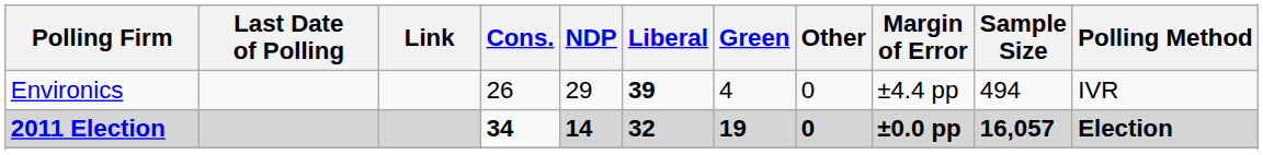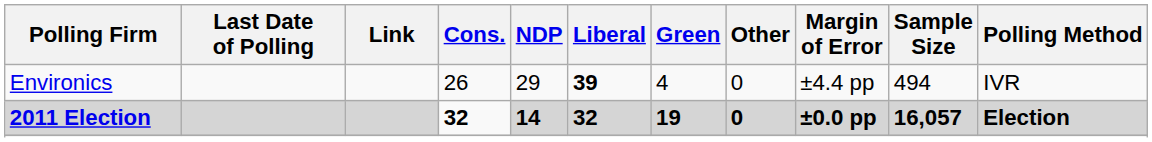2011 Election | Cons.: 34 -> 32
